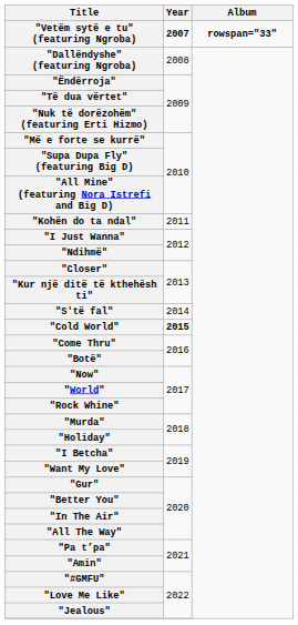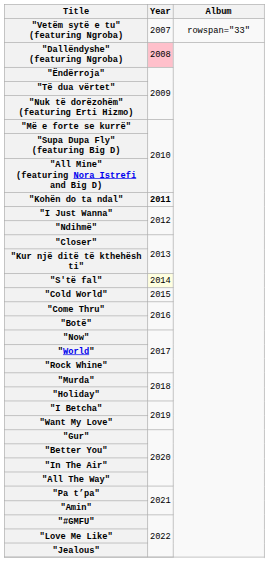"Vetëm sytë e tu" (featuring Ngroba) | Year: bold -> normal
"Vetëm sytë e tu" (featuring Ngroba) | Album: bold -> normal
"Dallëndyshe" (featuring Ngroba) | Year: no background -> pink background
"Kohën do ta ndal" | Year: normal -> bold
"S'të fal" | Year: no background -> lightyellow background
"Cold World" | Year: bold -> normal
